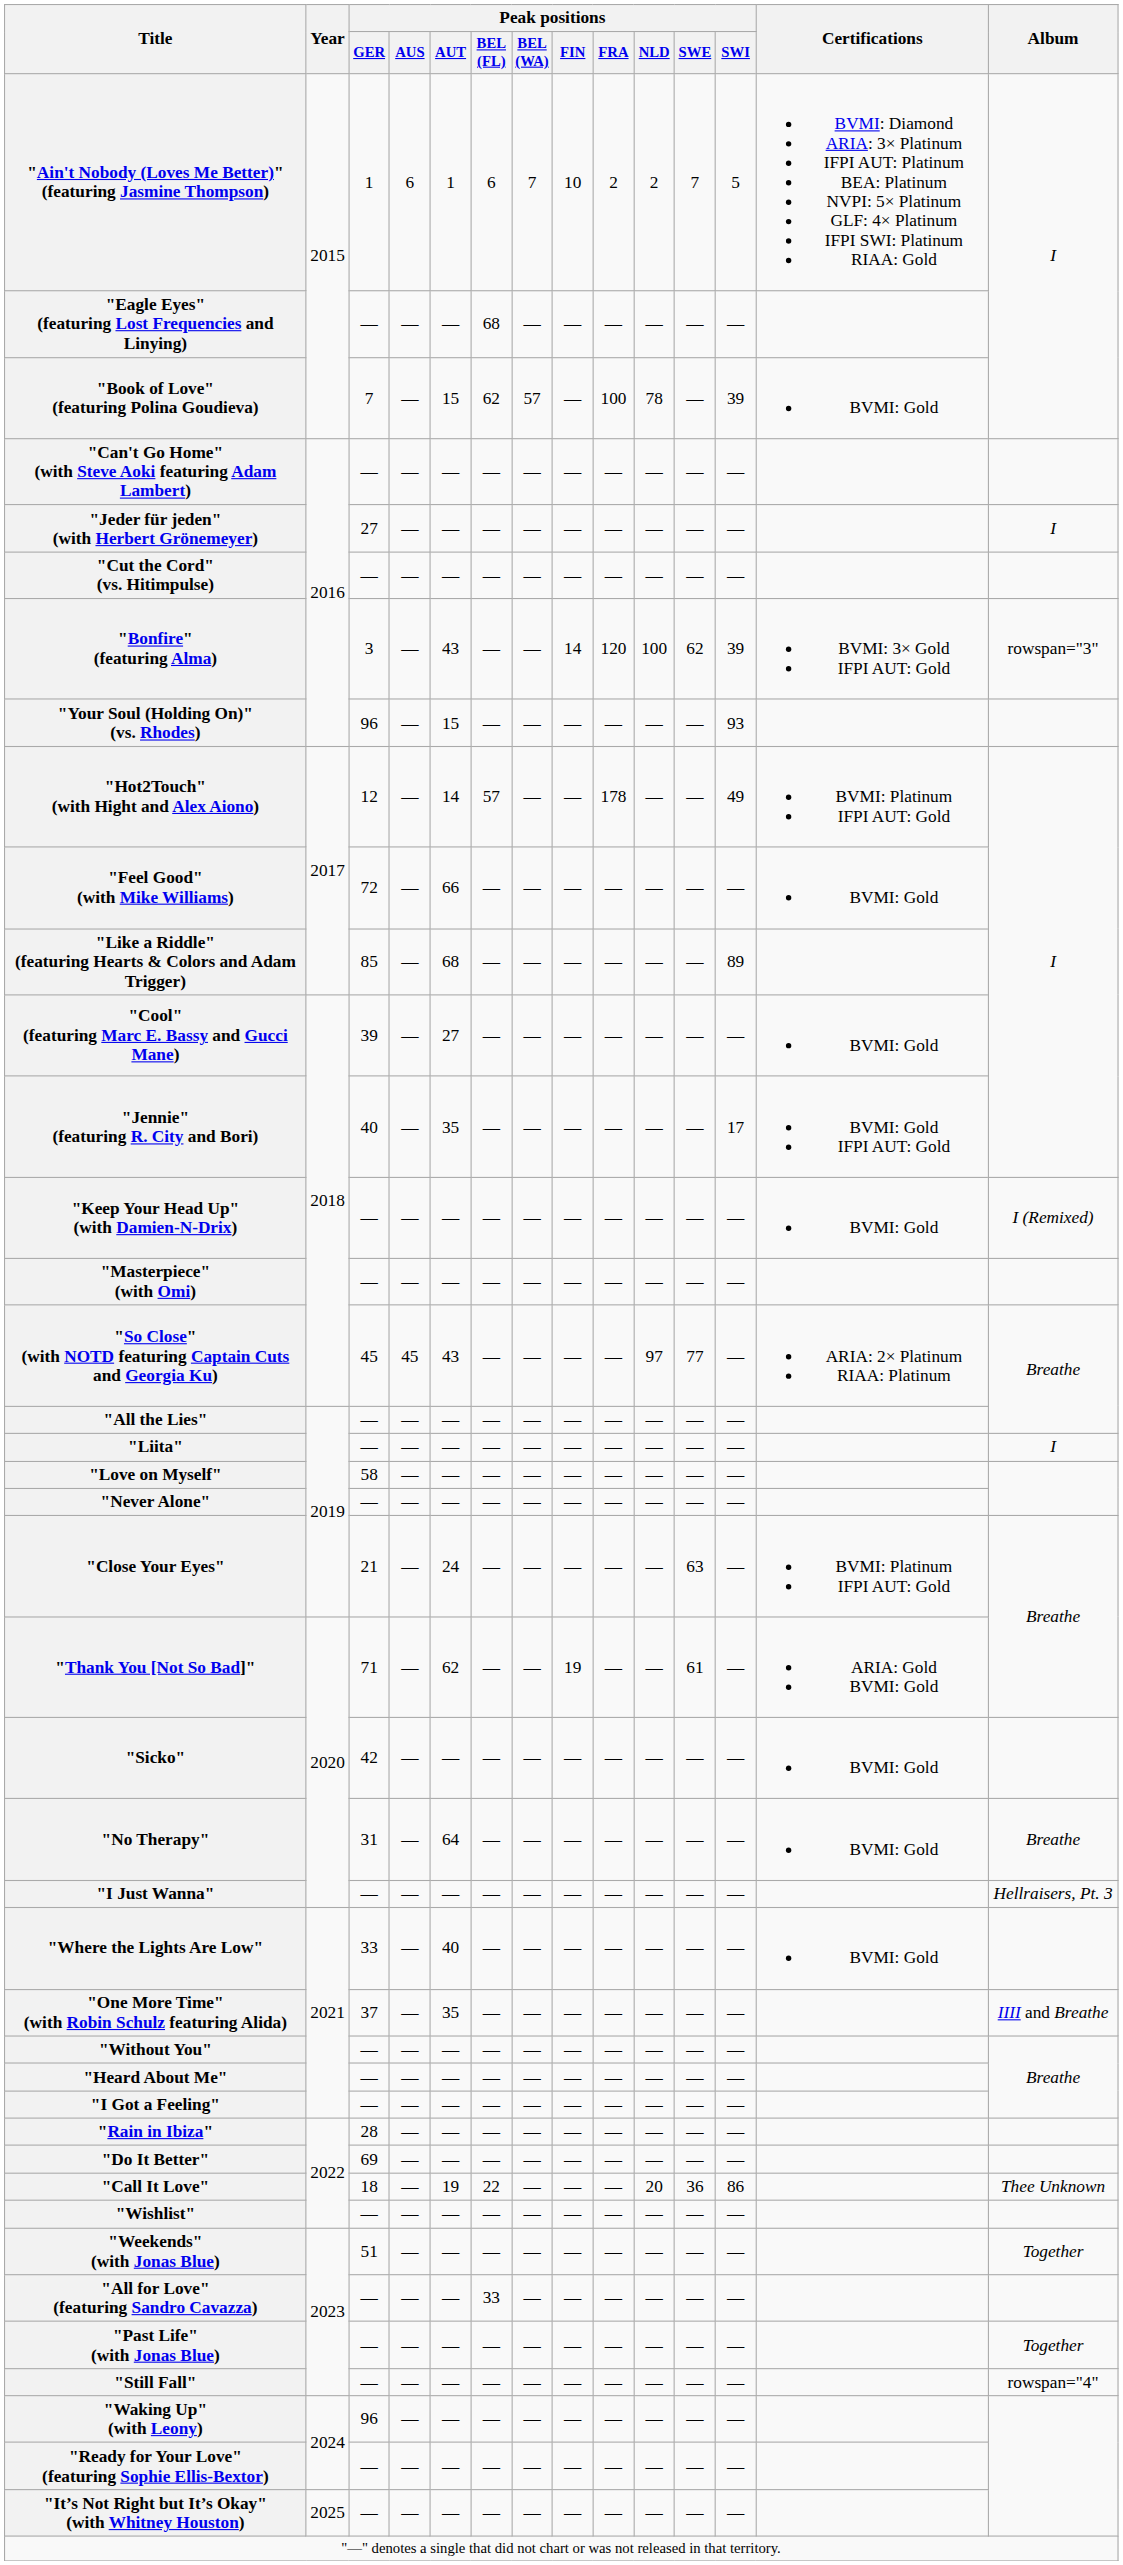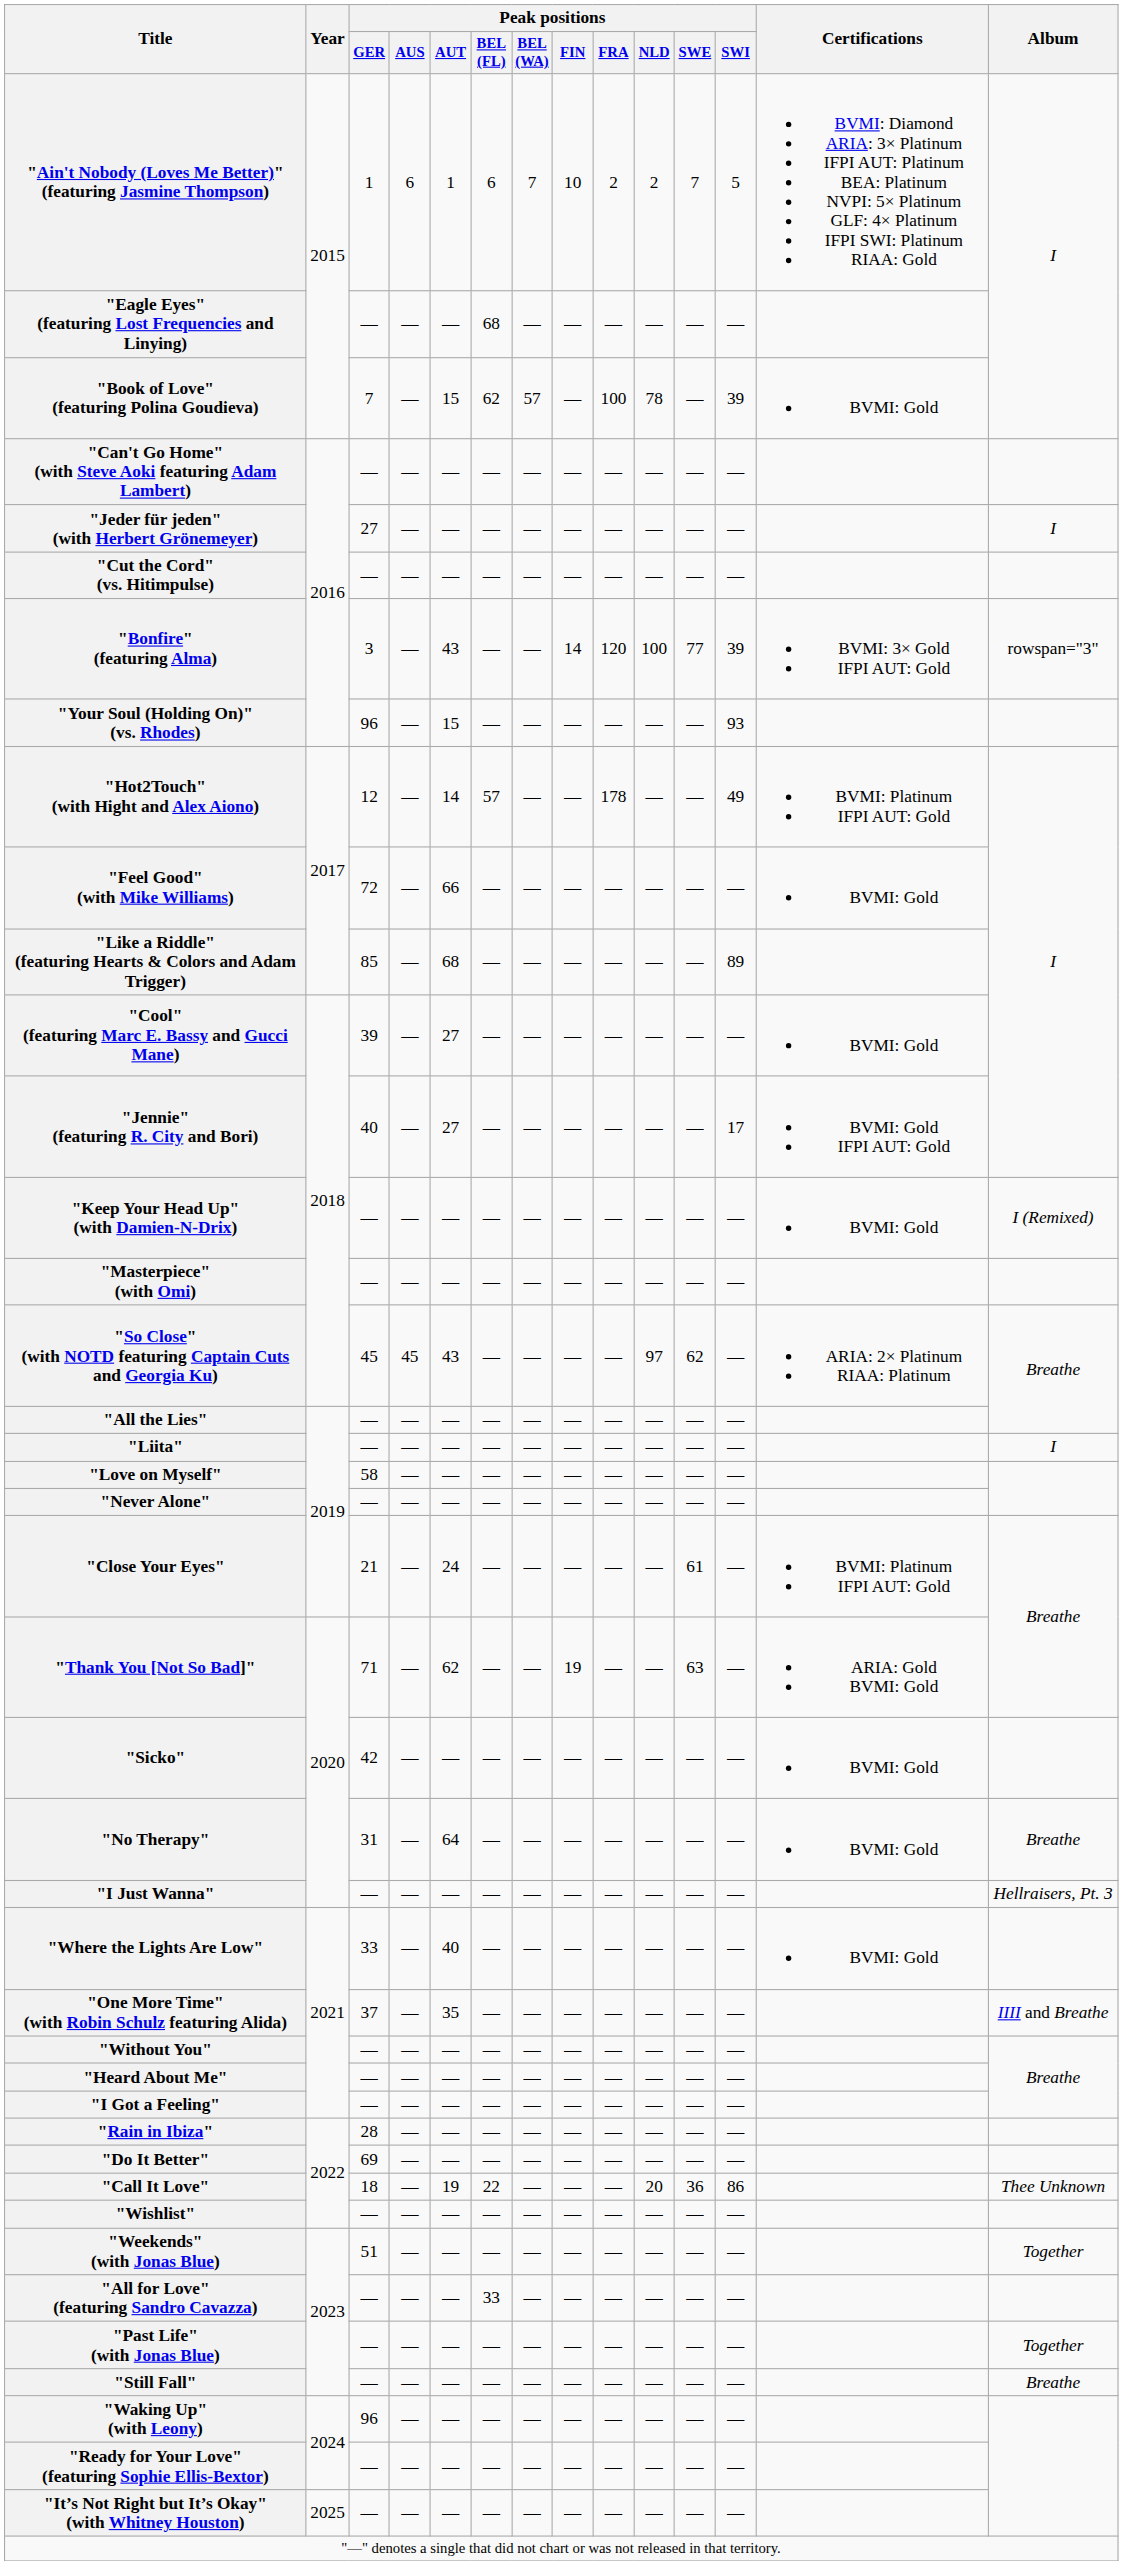"Bonfire" (featuring Alma) | Peak positions / SWE: 62 -> 77
"Jennie" (featuring R. City and Bori) | Peak positions / AUT: 35 -> 27
"So Close" (with NOTD featuring Captain Cuts and Georgia Ku) | Peak positions / SWE: 77 -> 62
"Close Your Eyes" | Peak positions / SWE: 63 -> 61
"Thank You [Not So Bad]" | Peak positions / SWE: 61 -> 63
"Still Fall" | Album: rowspan="4" -> Breathe
